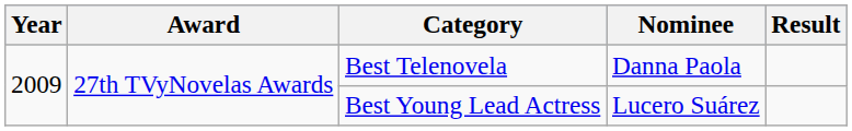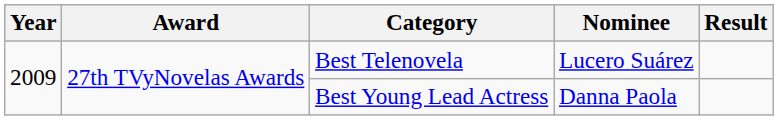Best Telenovela | Nominee: Danna Paola -> Lucero Suárez
Best Young Lead Actress | Nominee: Lucero Suárez -> Danna Paola
